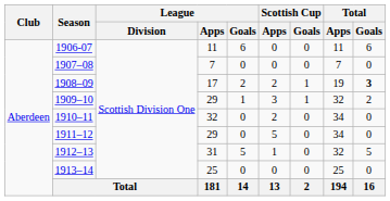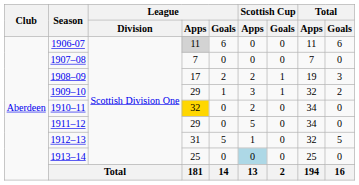1906-07 | League / Apps: no background -> lightgrey background
1908–09 | Total / Goals: bold -> normal
1910–11 | League / Apps: no background -> gold background
1913–14 | Scottish Cup / Apps: no background -> lightblue background
